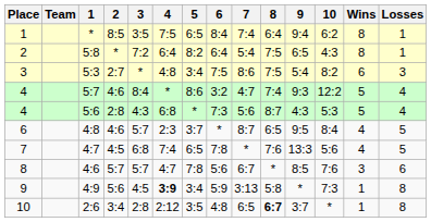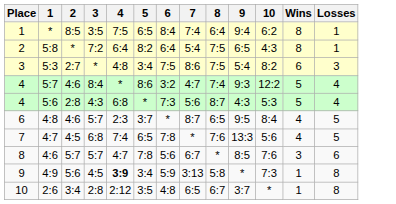- column: Team
2:6 | 8: bold -> normal
